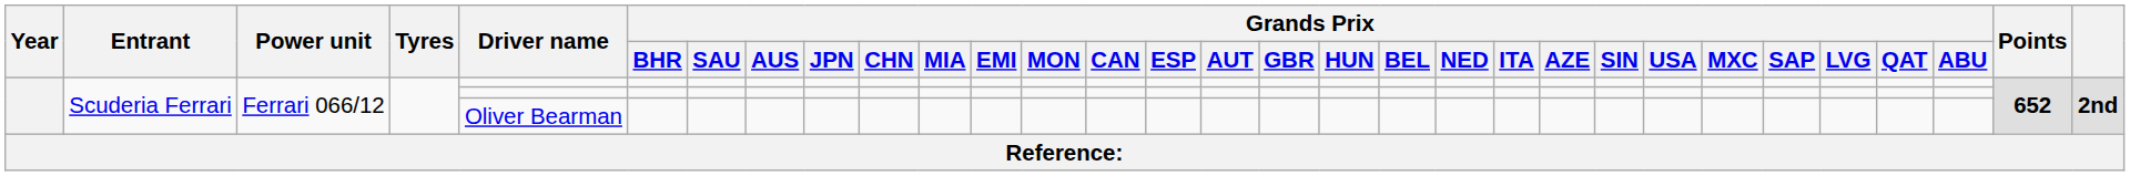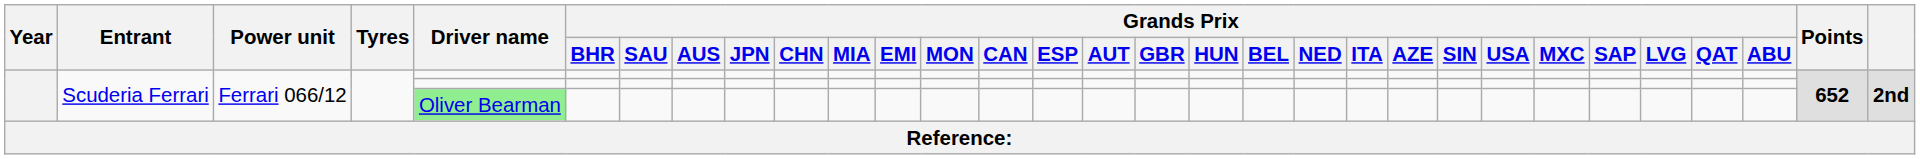row 5 | Driver name: no background -> lightgreen background
